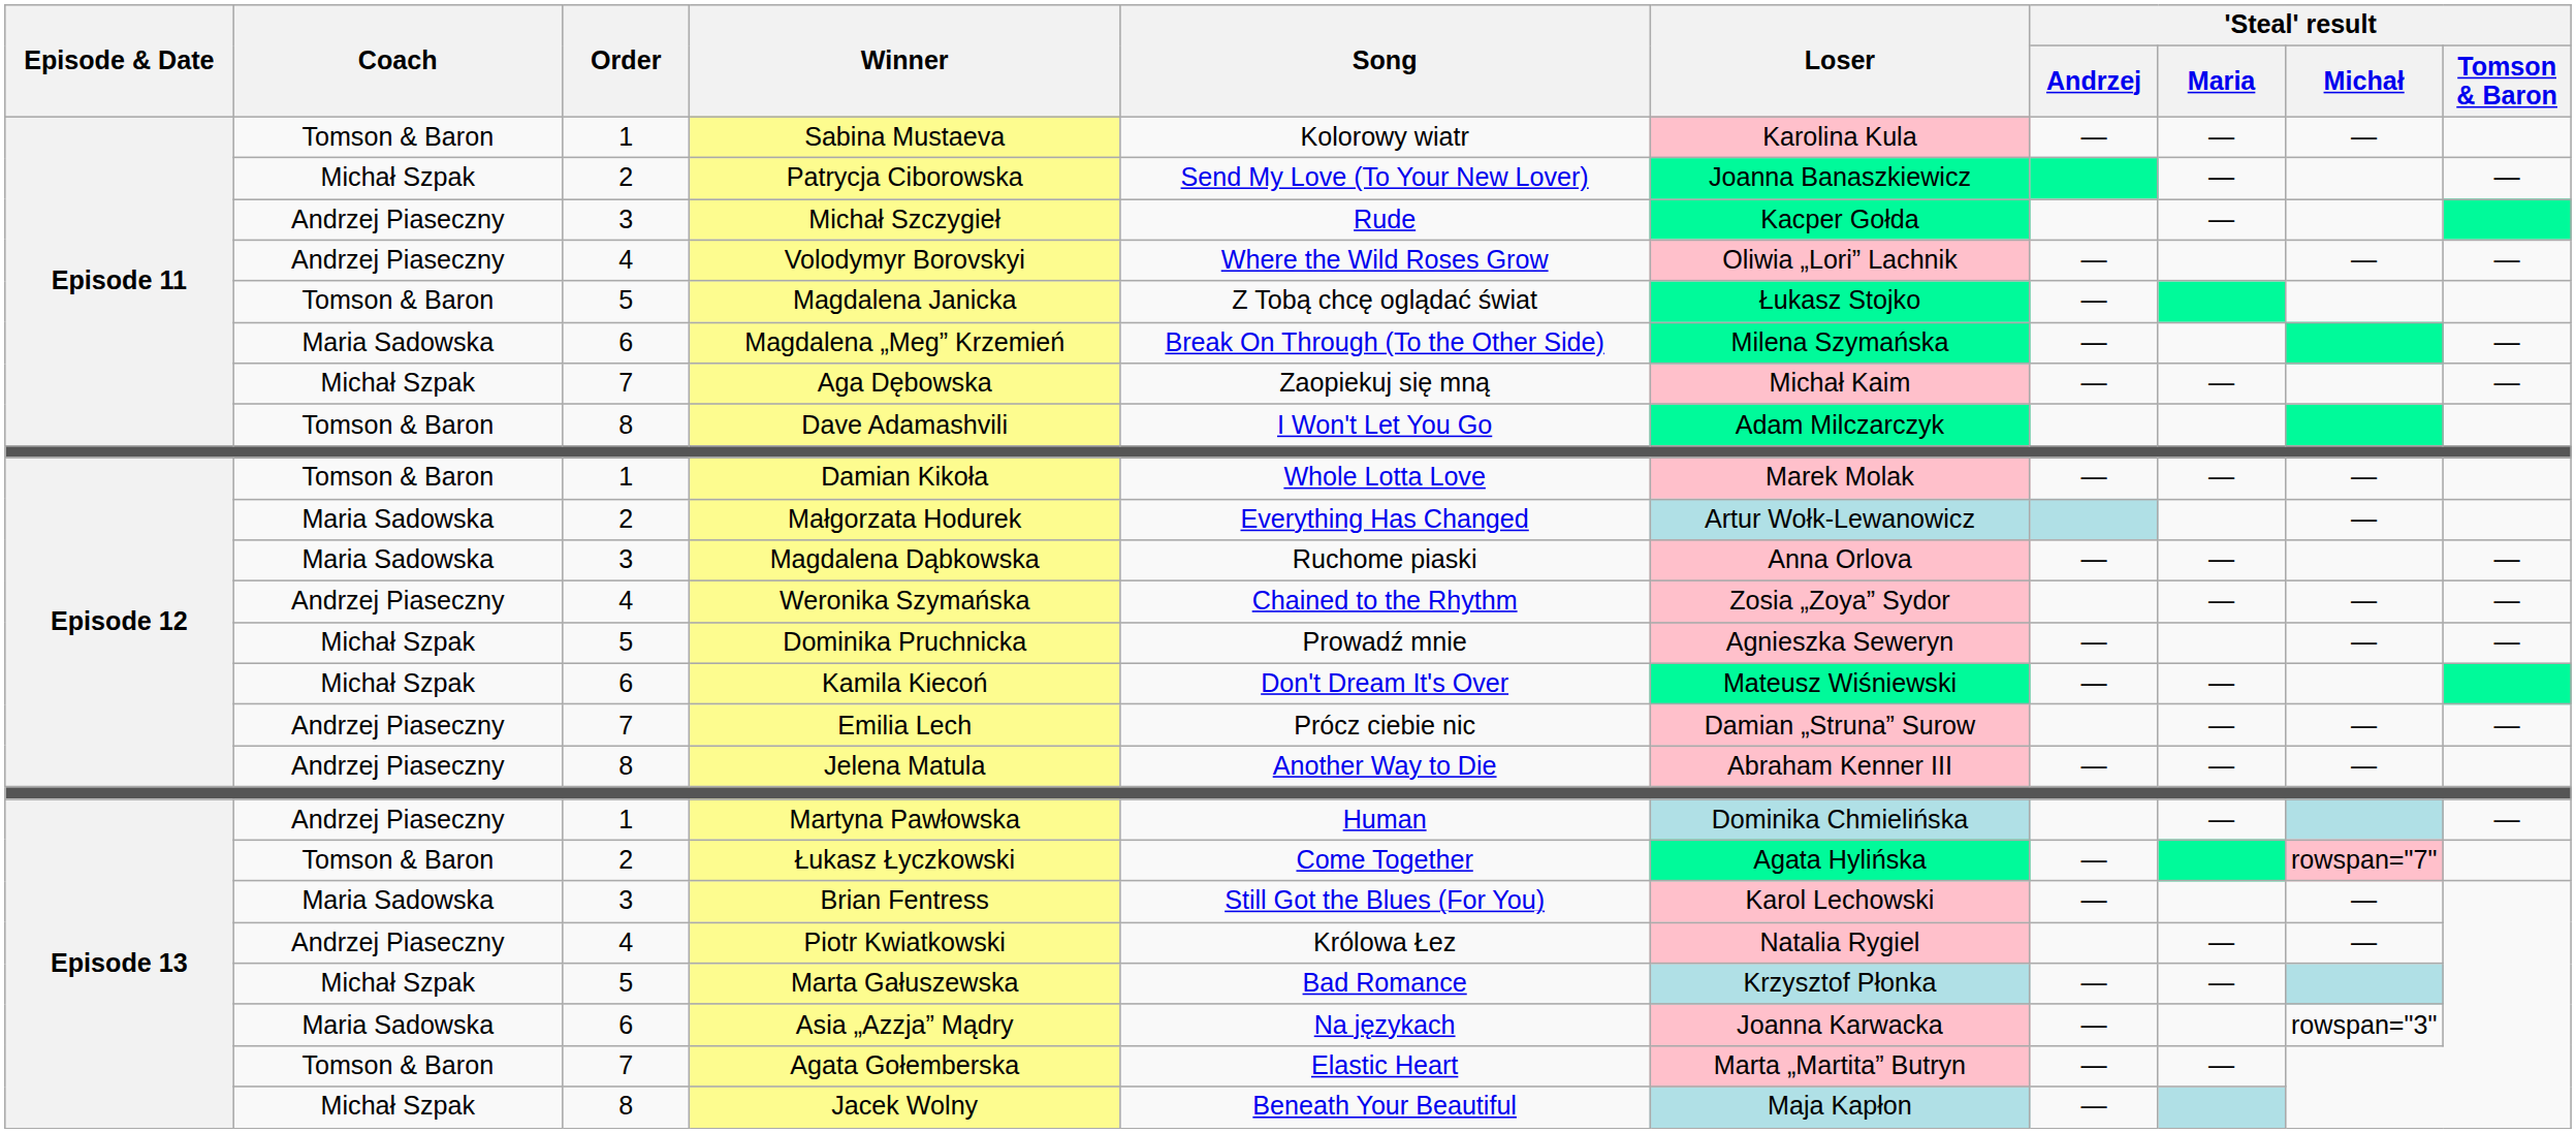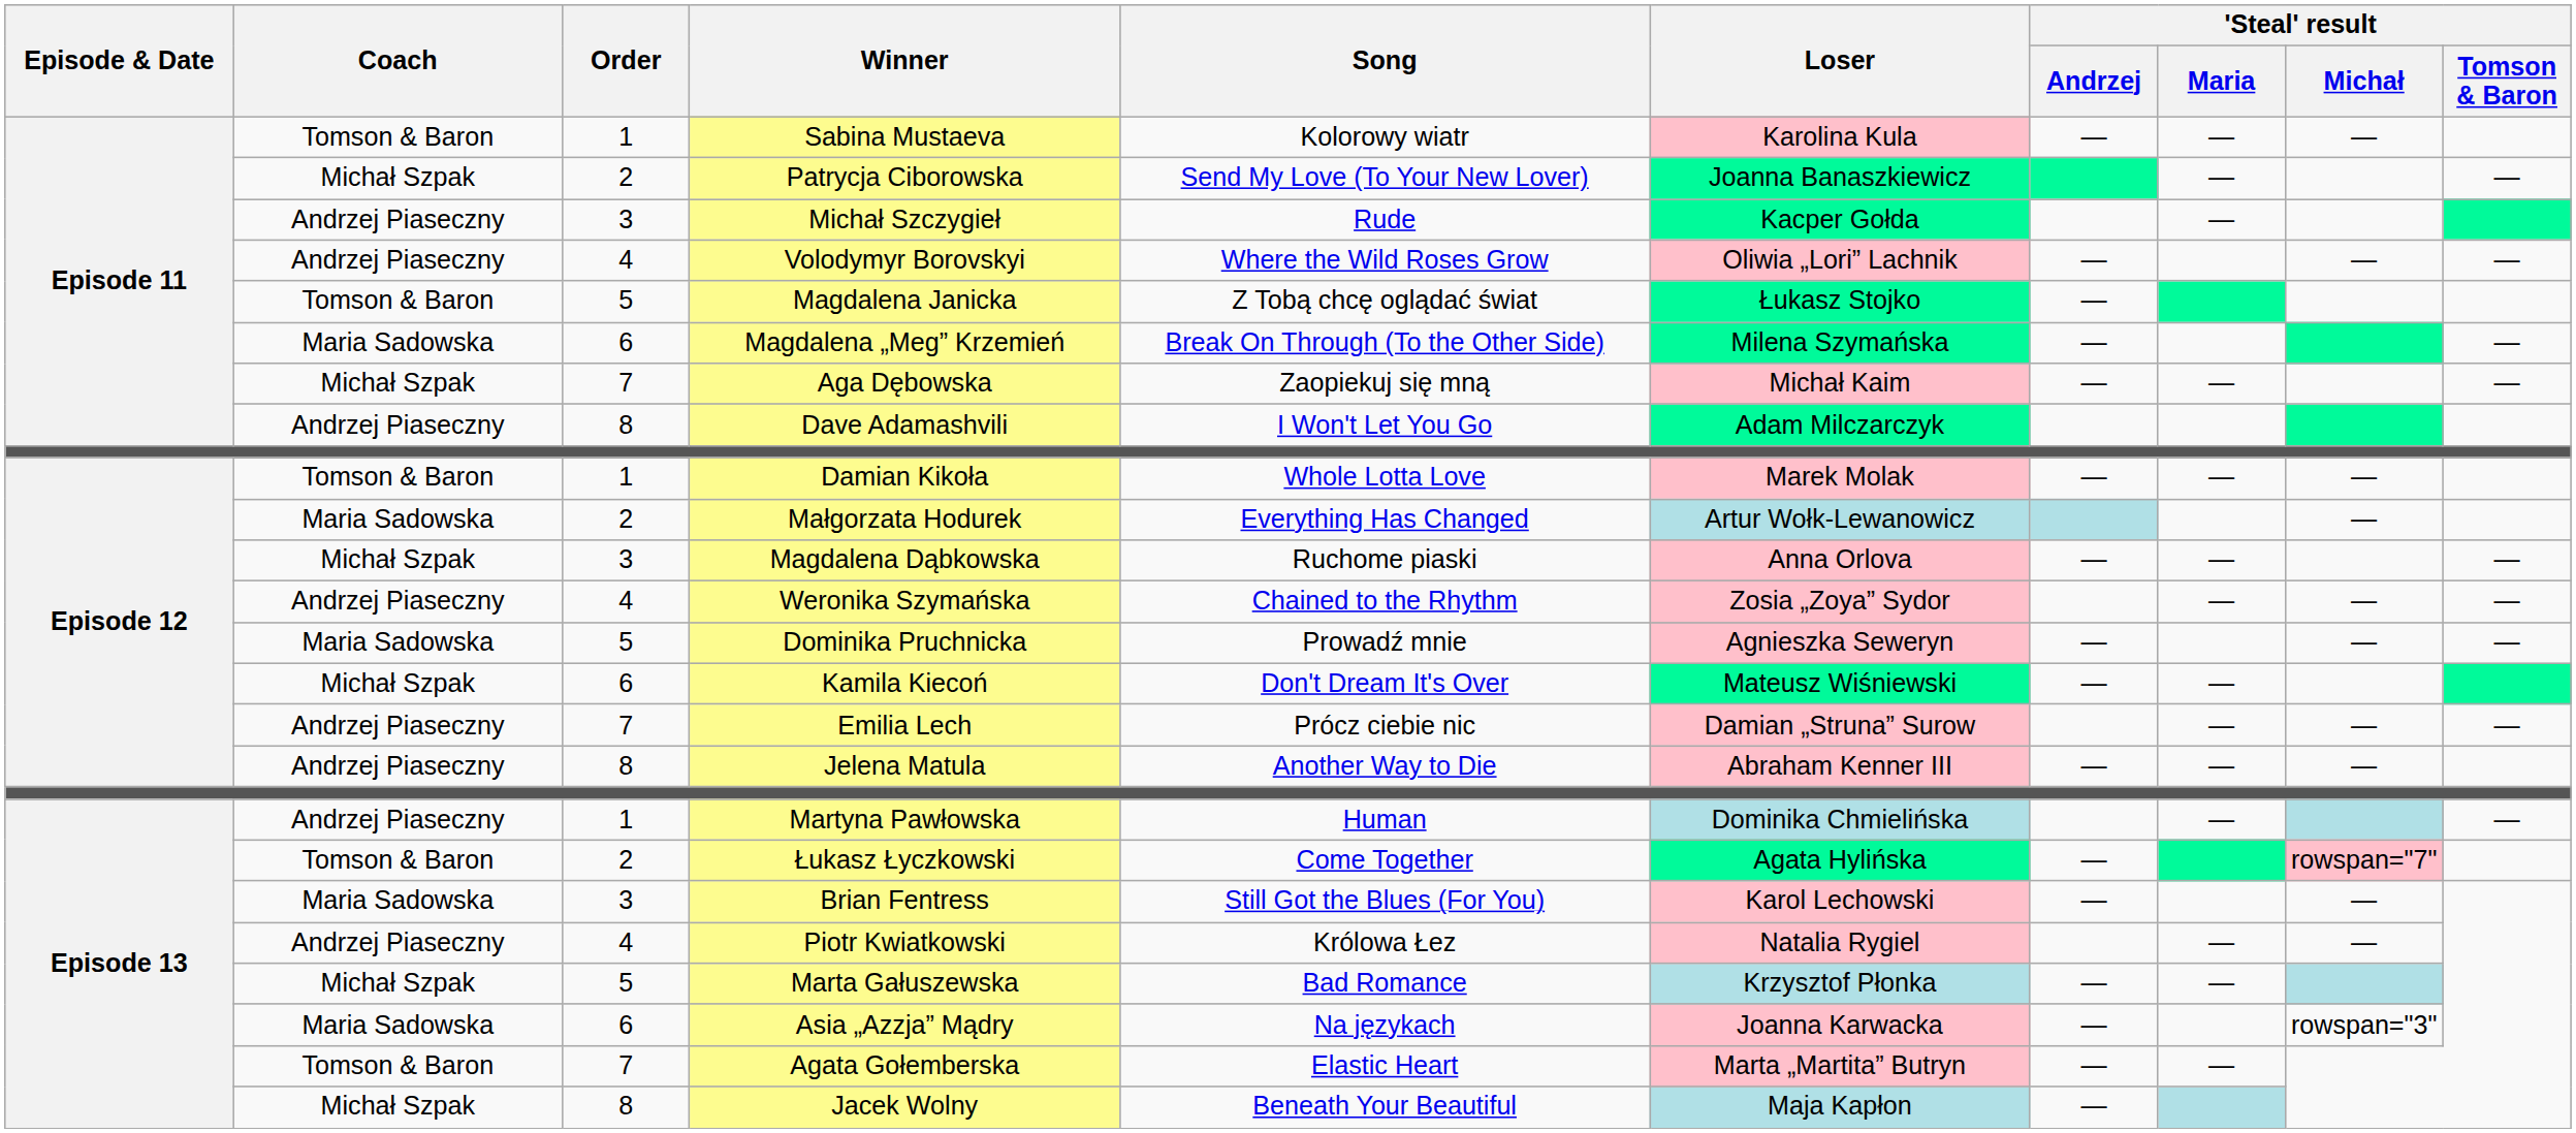Dave Adamashvili | Coach: Tomson & Baron -> Andrzej Piaseczny
Magdalena Dąbkowska | Coach: Maria Sadowska -> Michał Szpak
Dominika Pruchnicka | Coach: Michał Szpak -> Maria Sadowska
